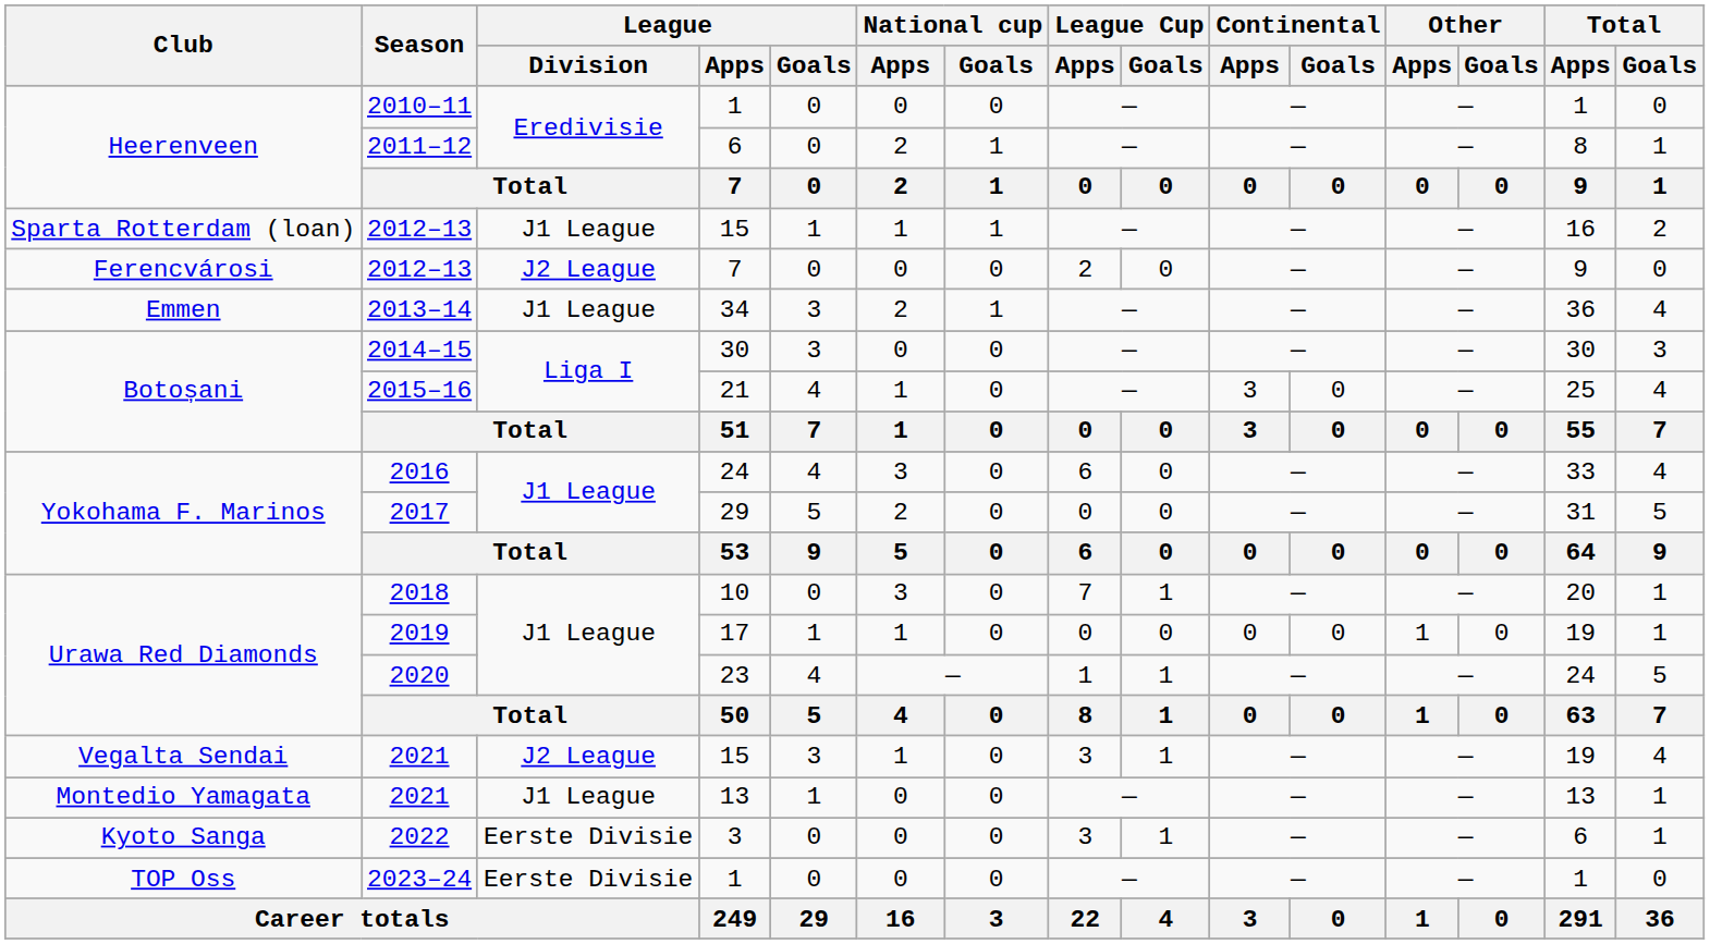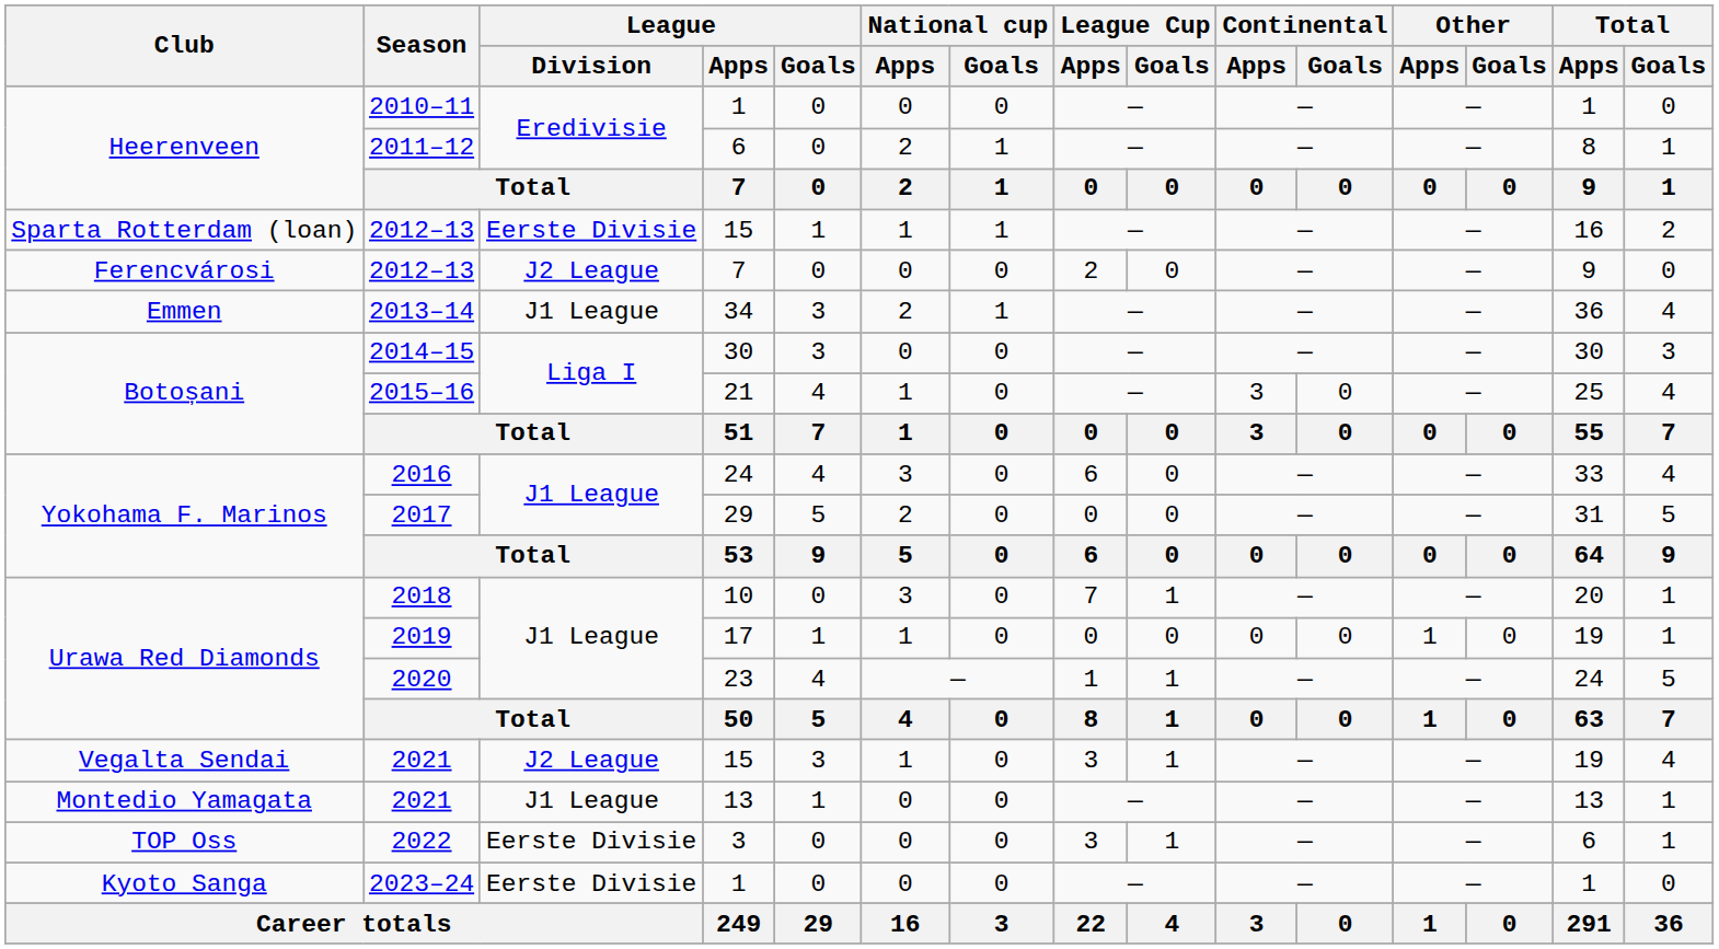2012–13 / 15 | League / Division: J1 League -> Eerste Divisie
2022 | Club: Kyoto Sanga -> TOP Oss
2023–24 | Club: TOP Oss -> Kyoto Sanga
